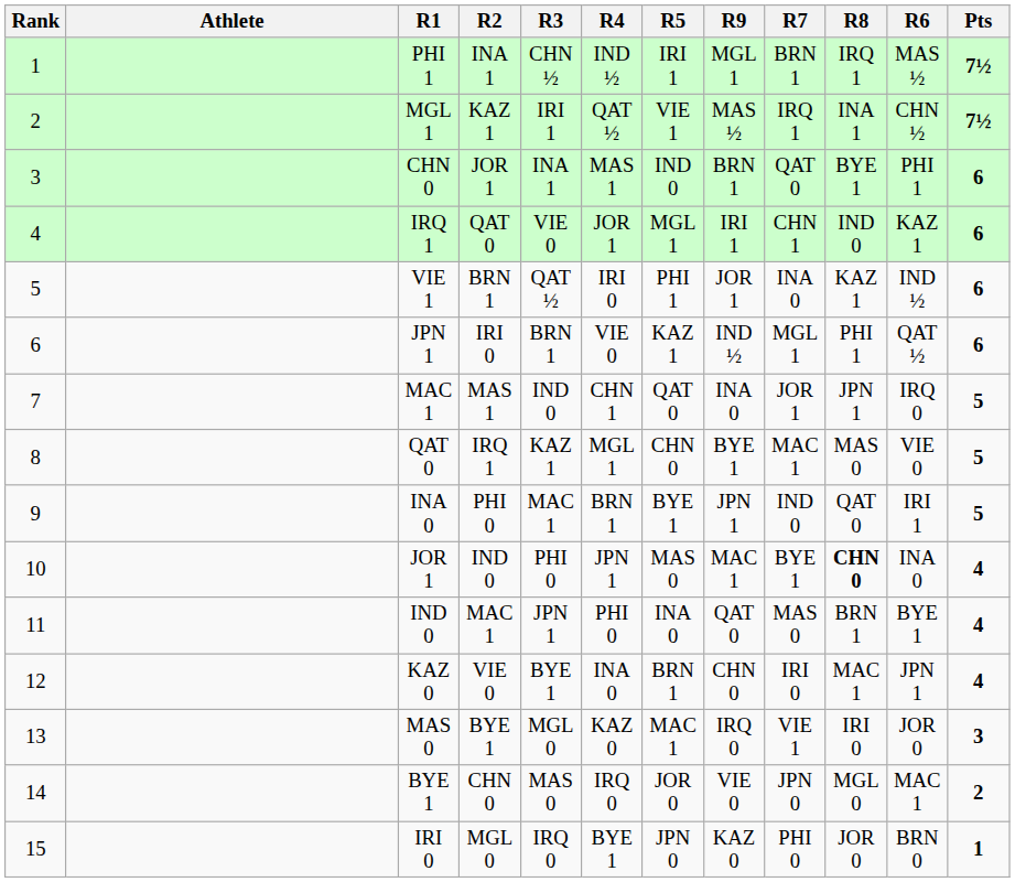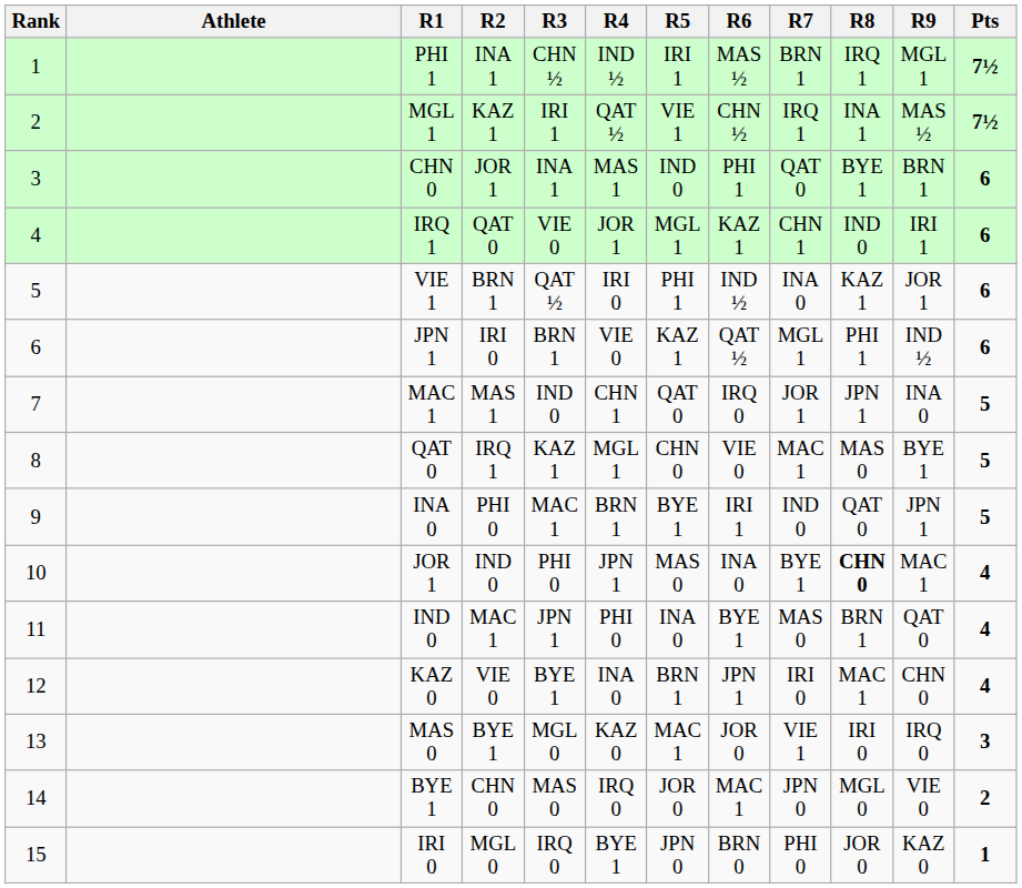columns swapped: R6 <-> R9
